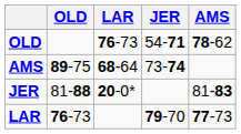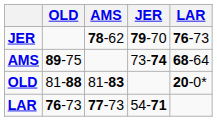columns swapped: AMS <-> LAR
row 2 | column 1: OLD -> JER
row 2 | JER: 54-71 -> 79-70
row 4 | column 1: JER -> OLD
row 5 | JER: 79-70 -> 54-71
